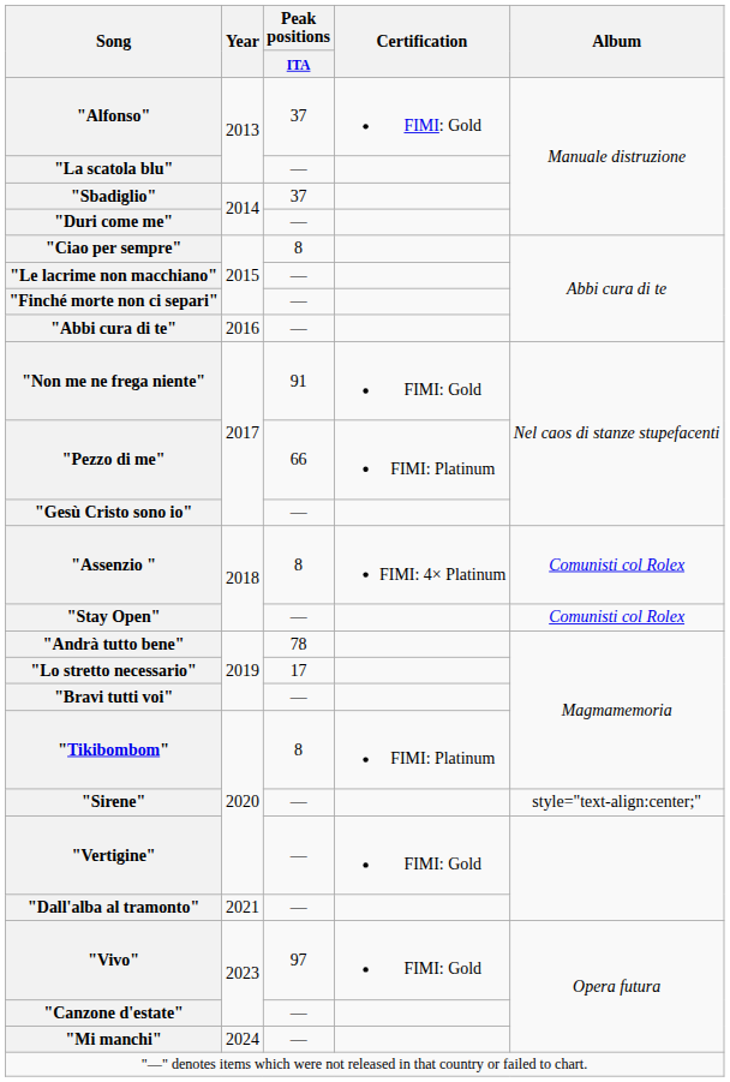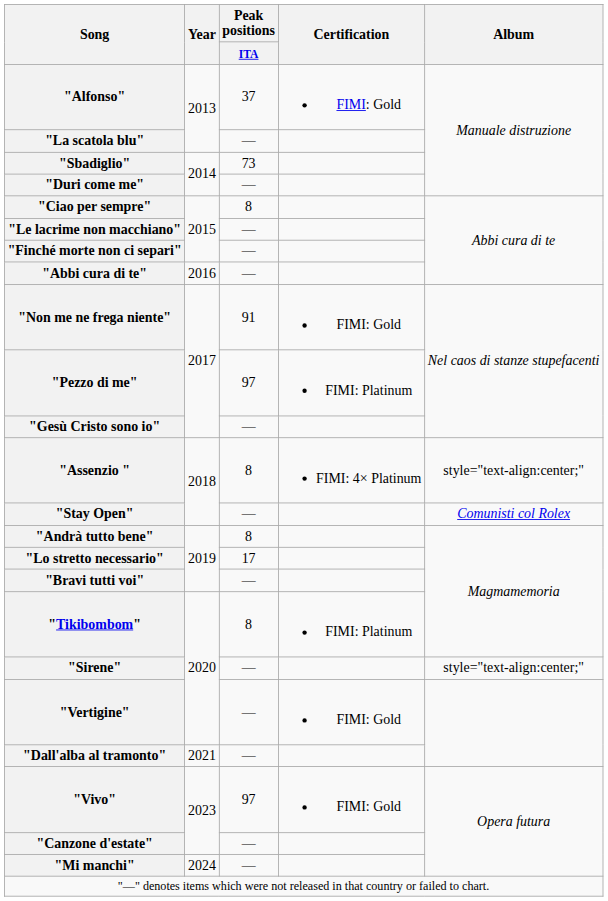"Sbadiglio" | Peak positions / ITA: 37 -> 73
"Pezzo di me" | Peak positions / ITA: 66 -> 97
"Assenzio " | Album: Comunisti col Rolex -> style="text-align:center;"
"Andrà tutto bene" | Peak positions / ITA: 78 -> 8
